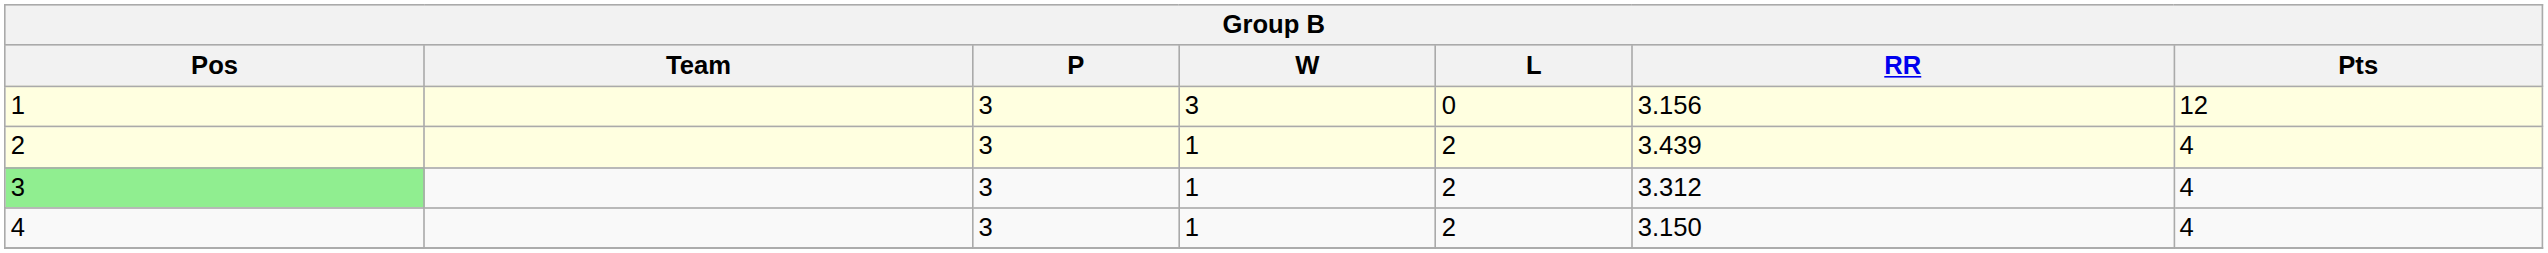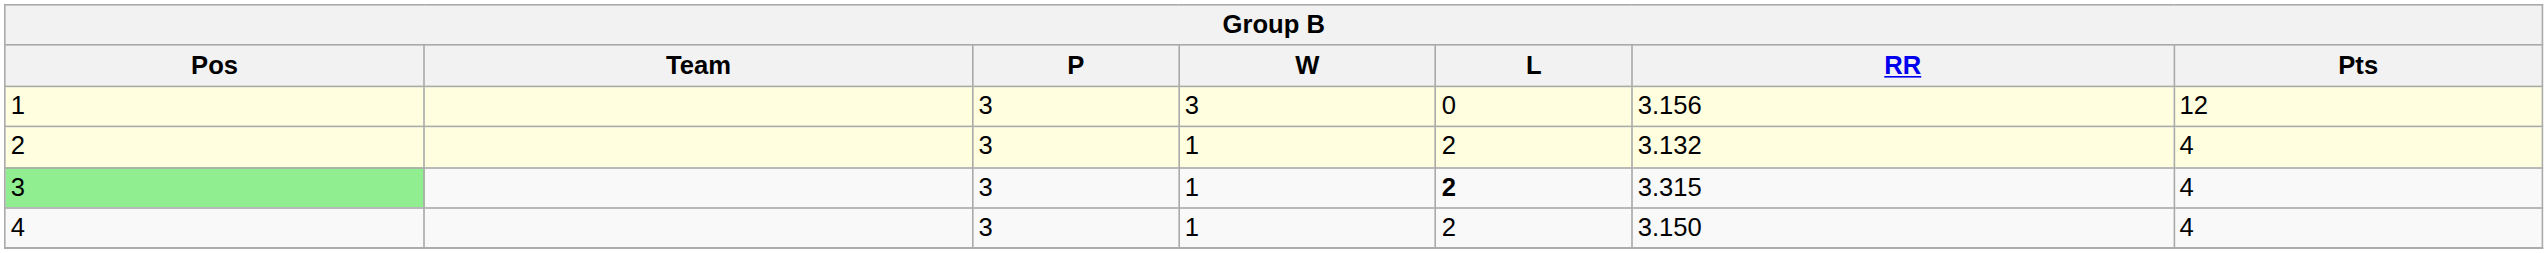row 4 | RR: 3.439 -> 3.132
row 5 | L: normal -> bold
row 5 | RR: 3.312 -> 3.315
